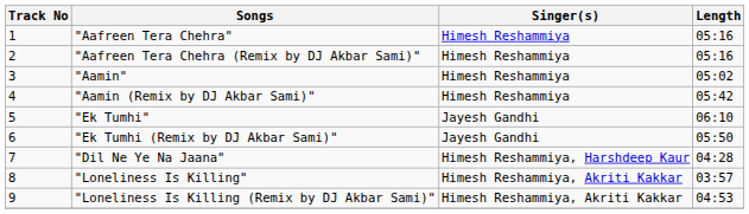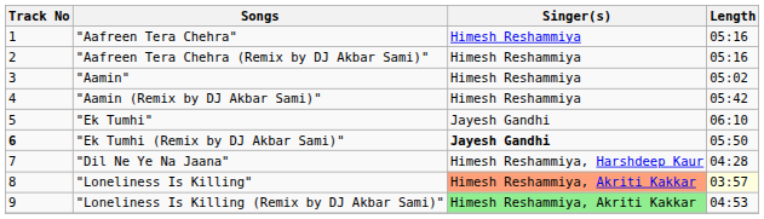"Ek Tumhi (Remix by DJ Akbar Sami)" | Track No: normal -> bold
"Ek Tumhi (Remix by DJ Akbar Sami)" | Singer(s): normal -> bold
"Loneliness Is Killing" | Singer(s): no background -> lightsalmon background
"Loneliness Is Killing" | Length: no background -> lightyellow background
"Loneliness Is Killing (Remix by DJ Akbar Sami)" | Singer(s): no background -> lightgreen background
